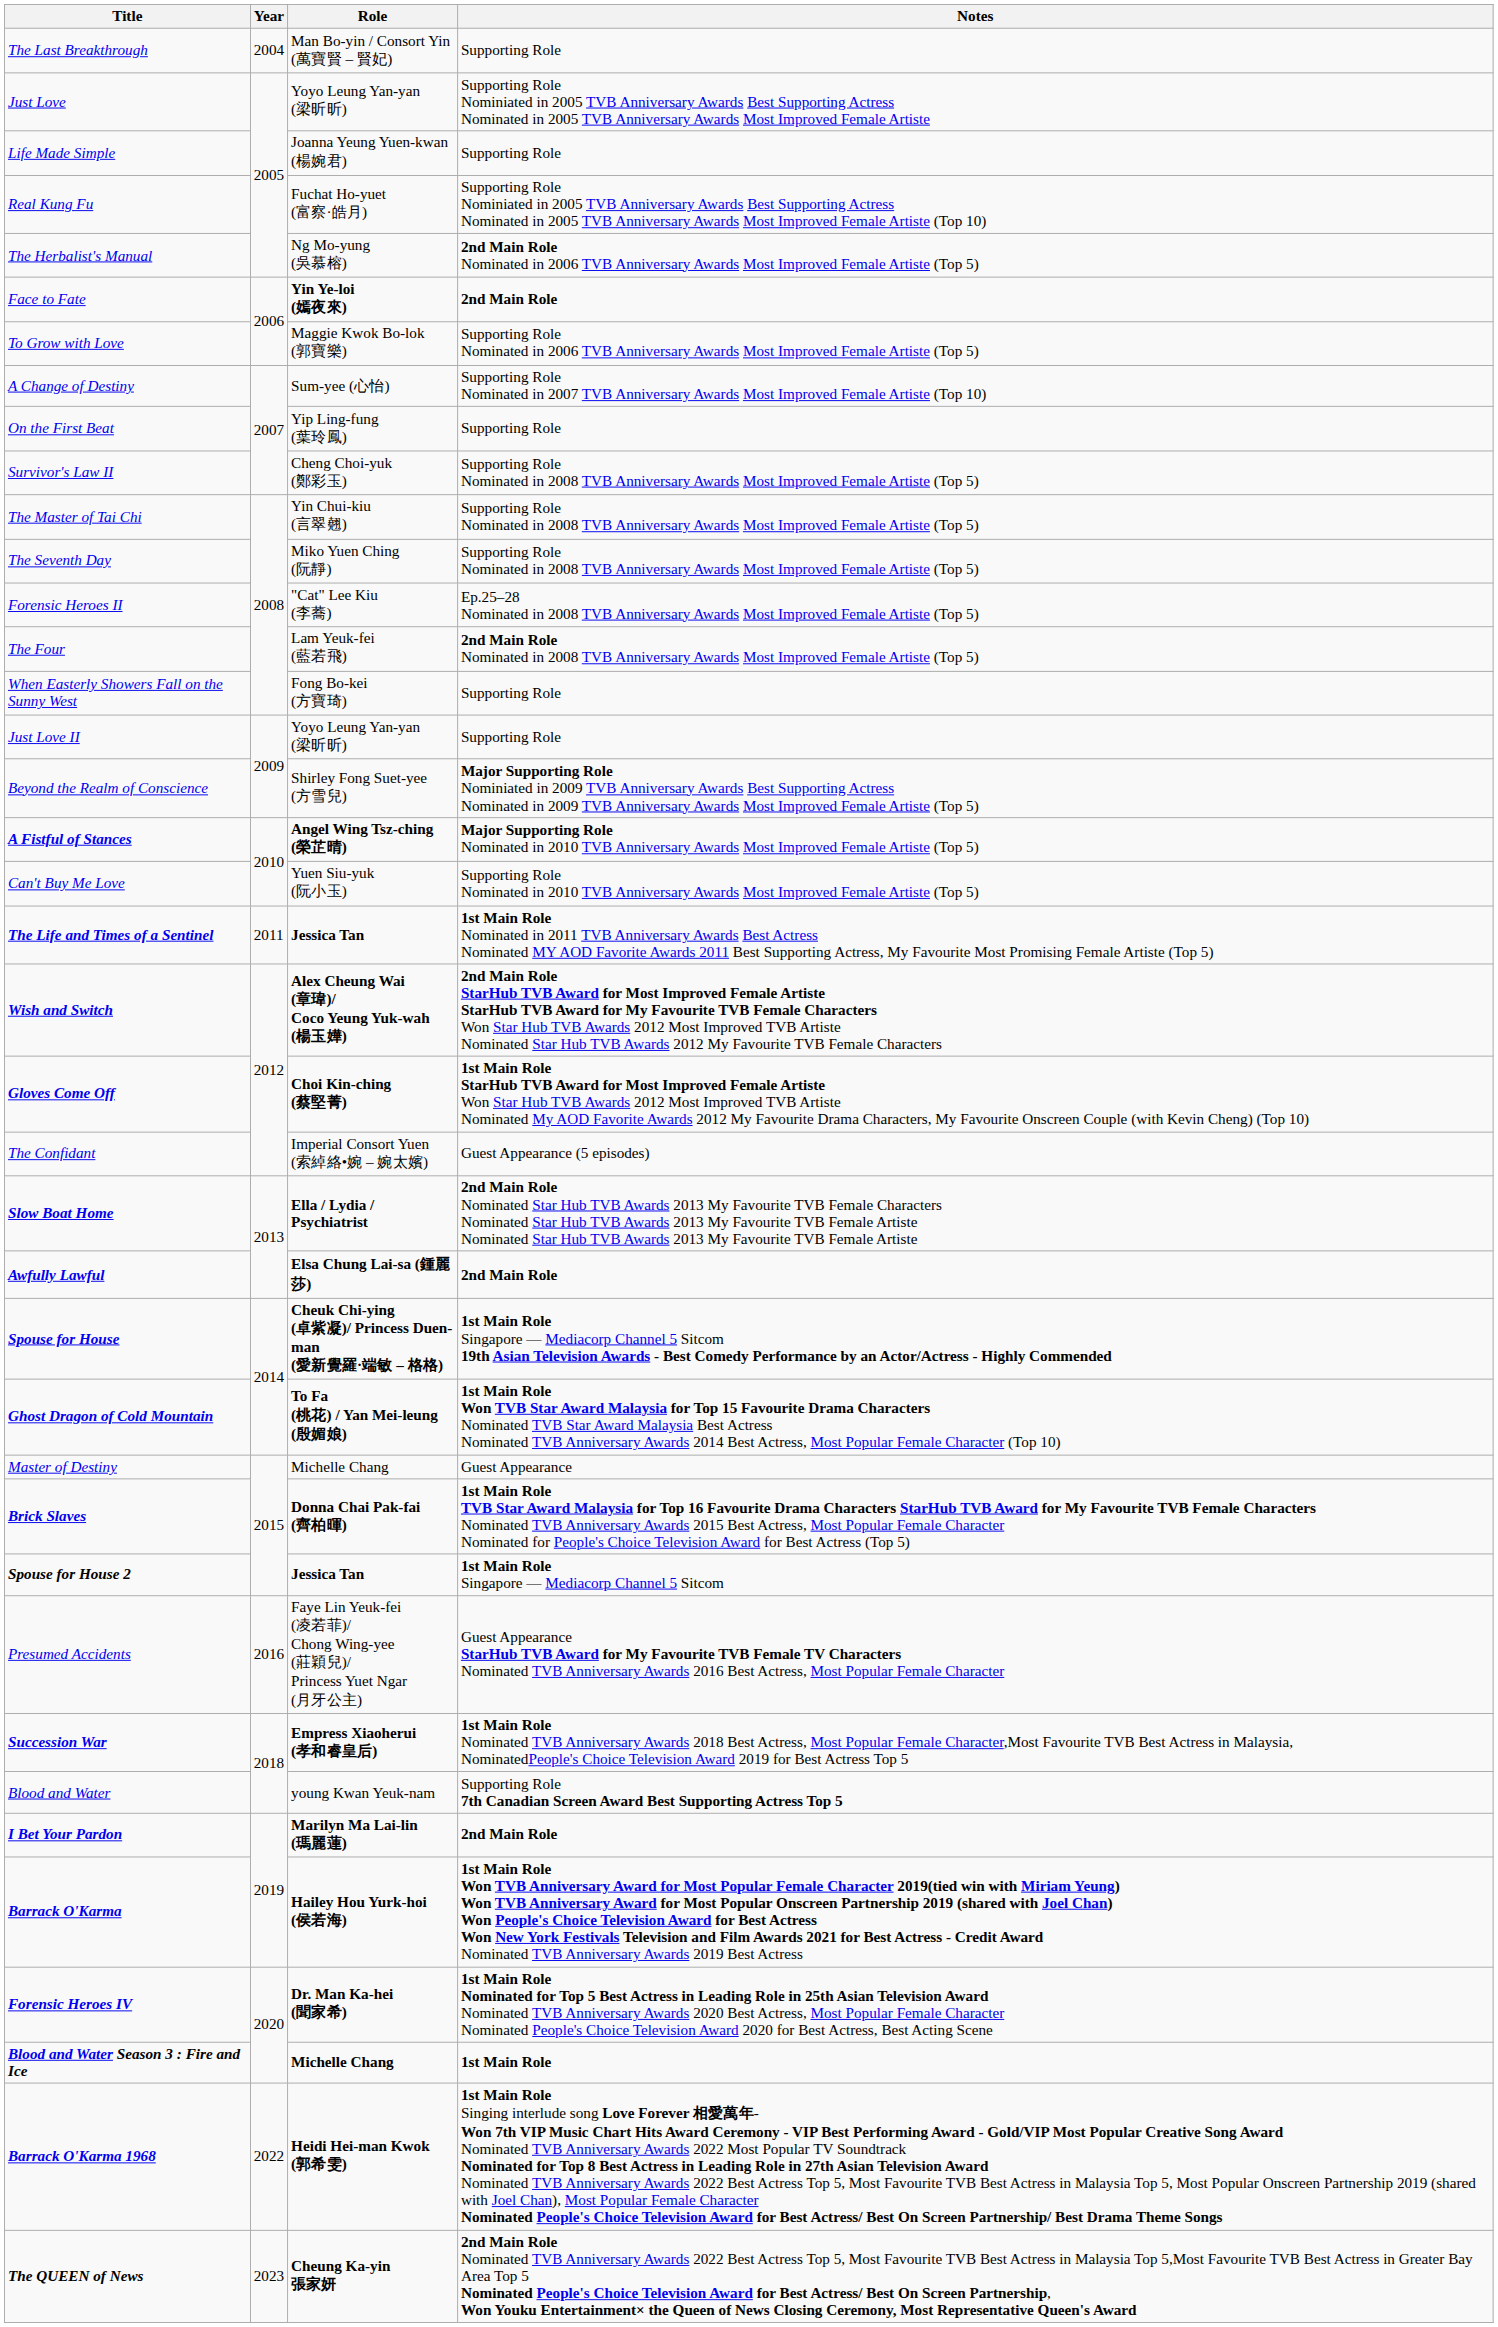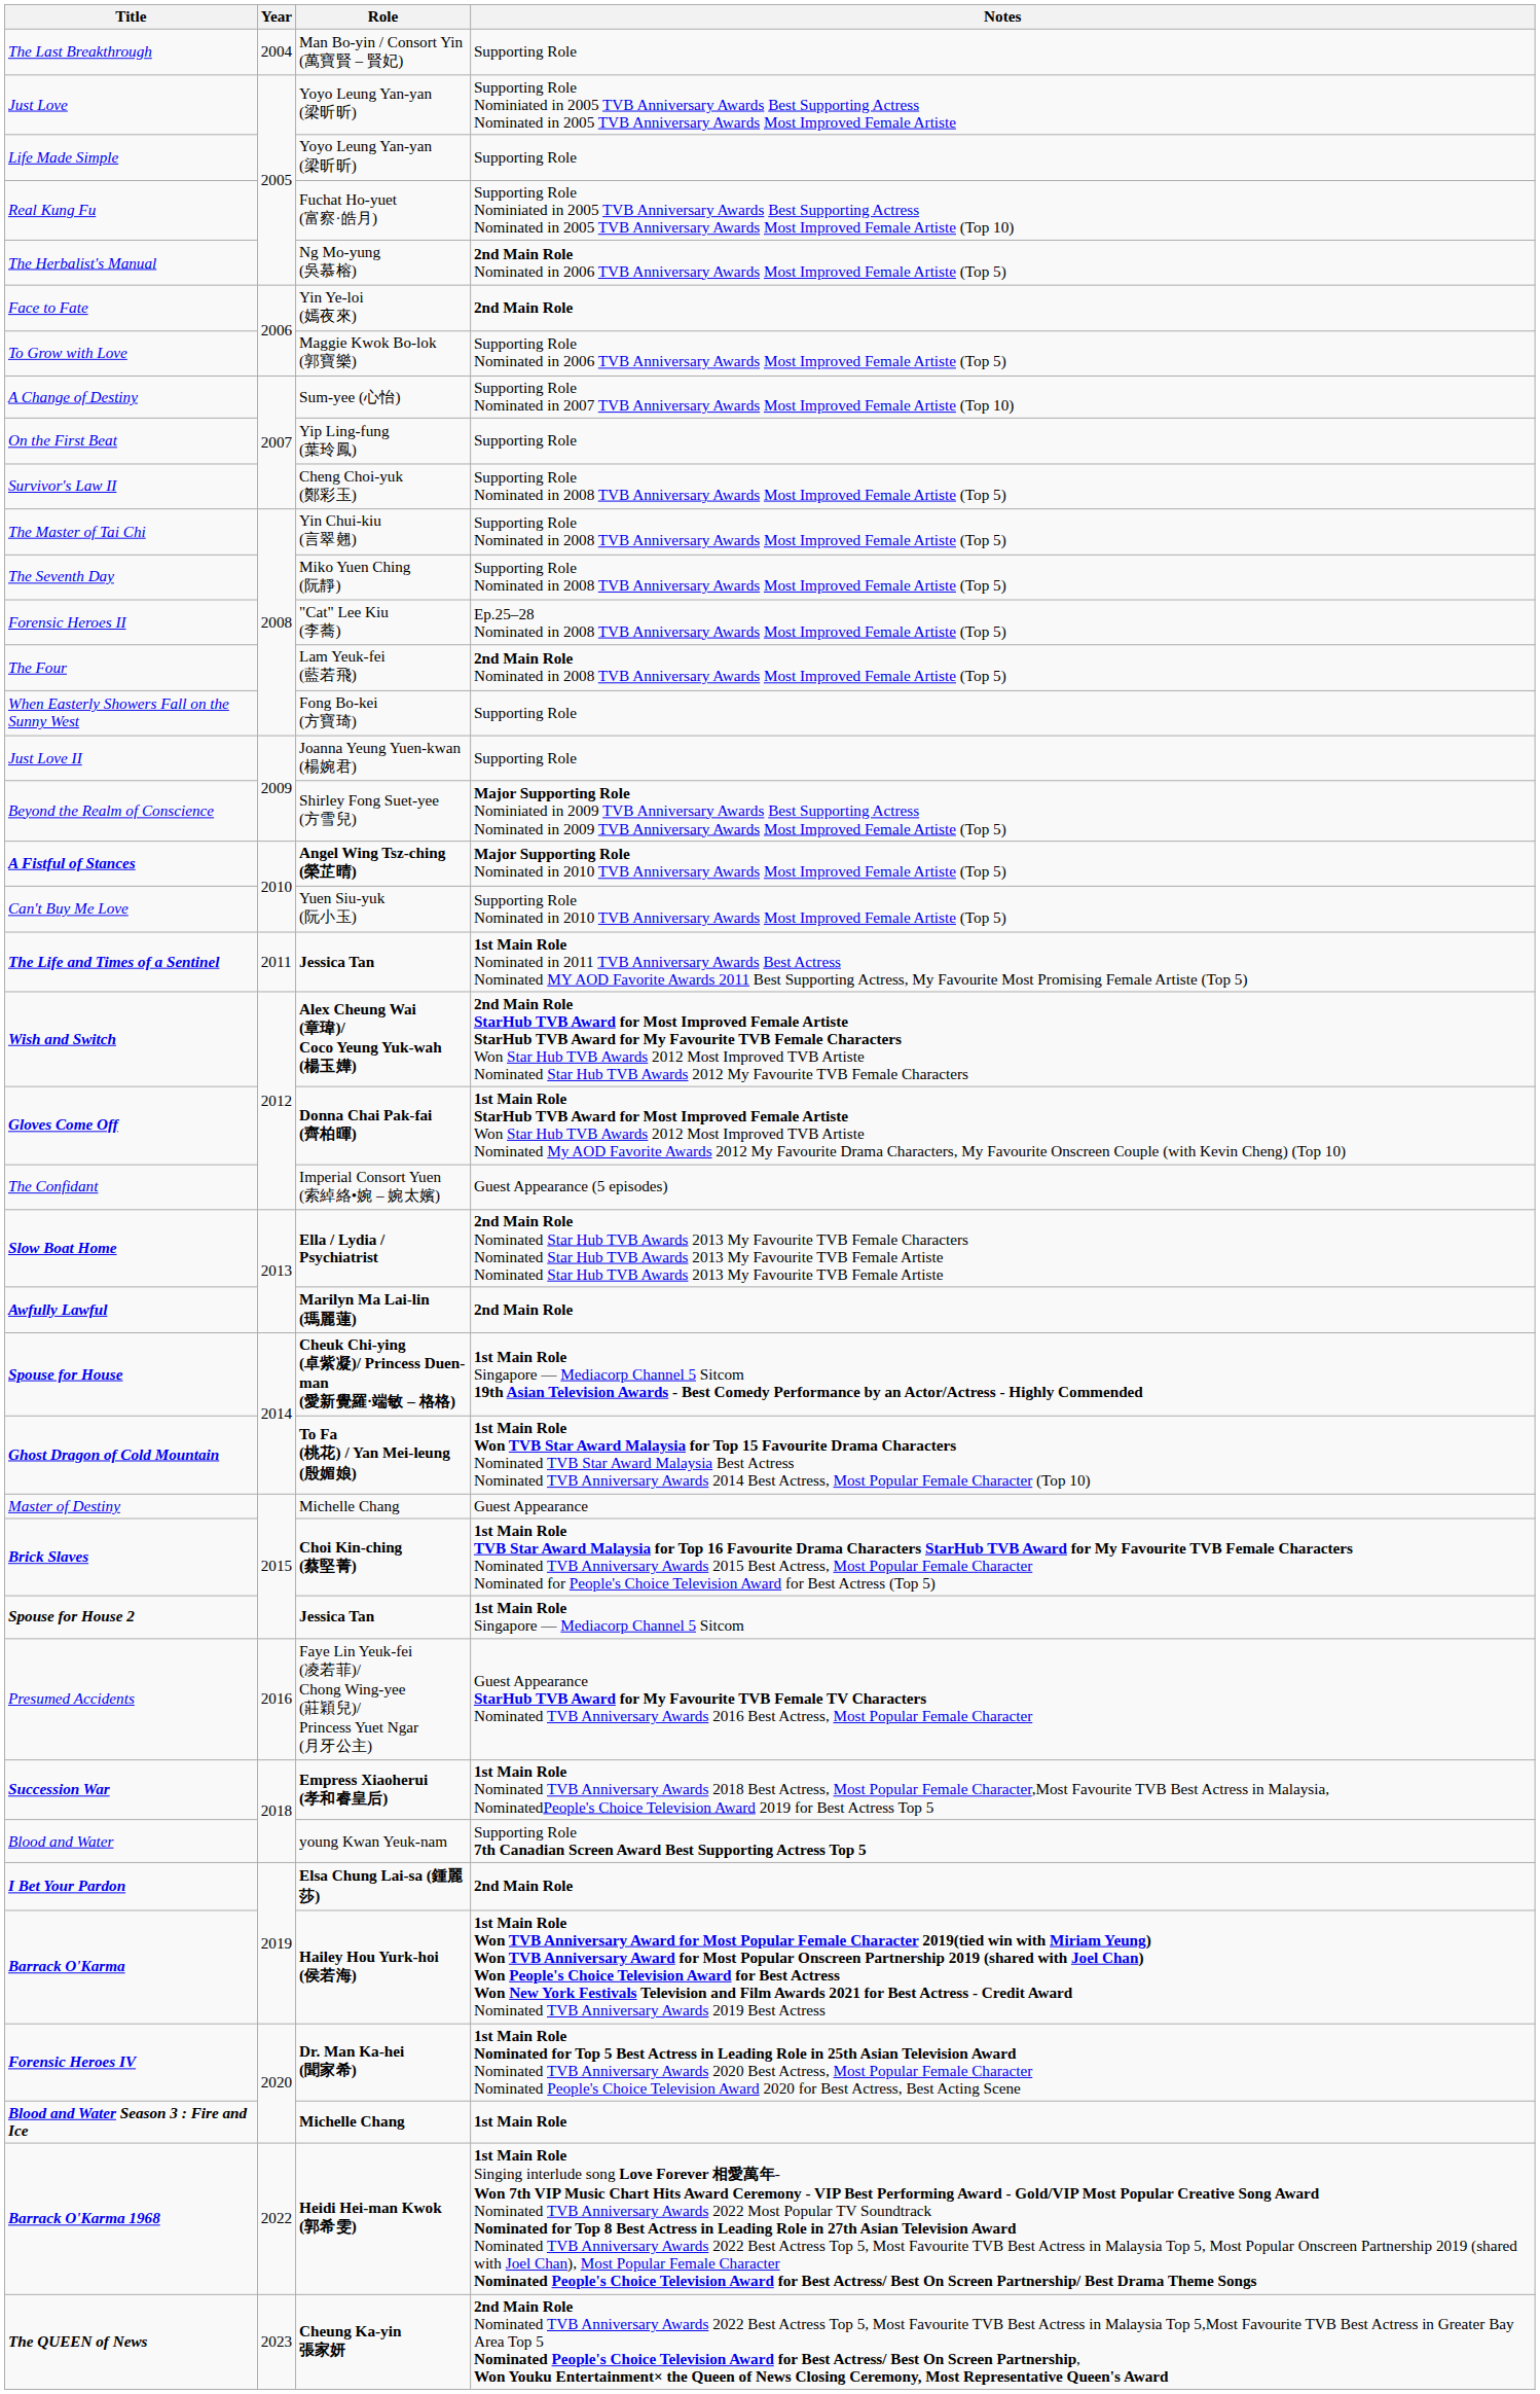Life Made Simple | Role: Joanna Yeung Yuen-kwan (楊婉君) -> Yoyo Leung Yan-yan (梁昕昕)
Face to Fate | Role: bold -> normal
Just Love II | Role: Yoyo Leung Yan-yan (梁昕昕) -> Joanna Yeung Yuen-kwan (楊婉君)
Gloves Come Off | Role: Choi Kin-ching (蔡堅菁) -> Donna Chai Pak-fai (齊柏暉)
Awfully Lawful | Role: Elsa Chung Lai-sa (鍾麗莎) -> Marilyn Ma Lai-lin (瑪麗蓮)
Brick Slaves | Role: Donna Chai Pak-fai (齊柏暉) -> Choi Kin-ching (蔡堅菁)
I Bet Your Pardon | Role: Marilyn Ma Lai-lin (瑪麗蓮) -> Elsa Chung Lai-sa (鍾麗莎)
